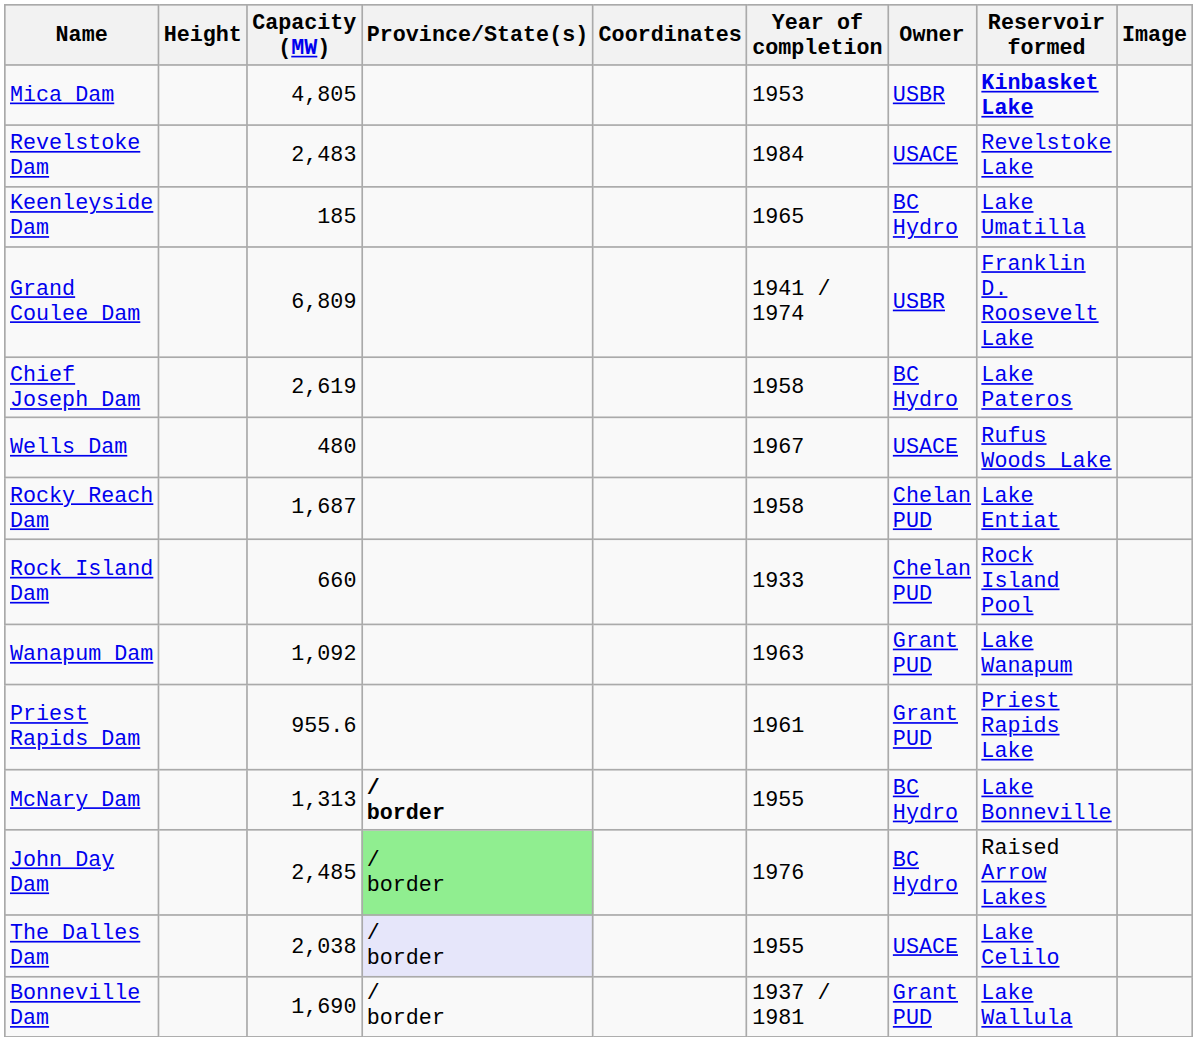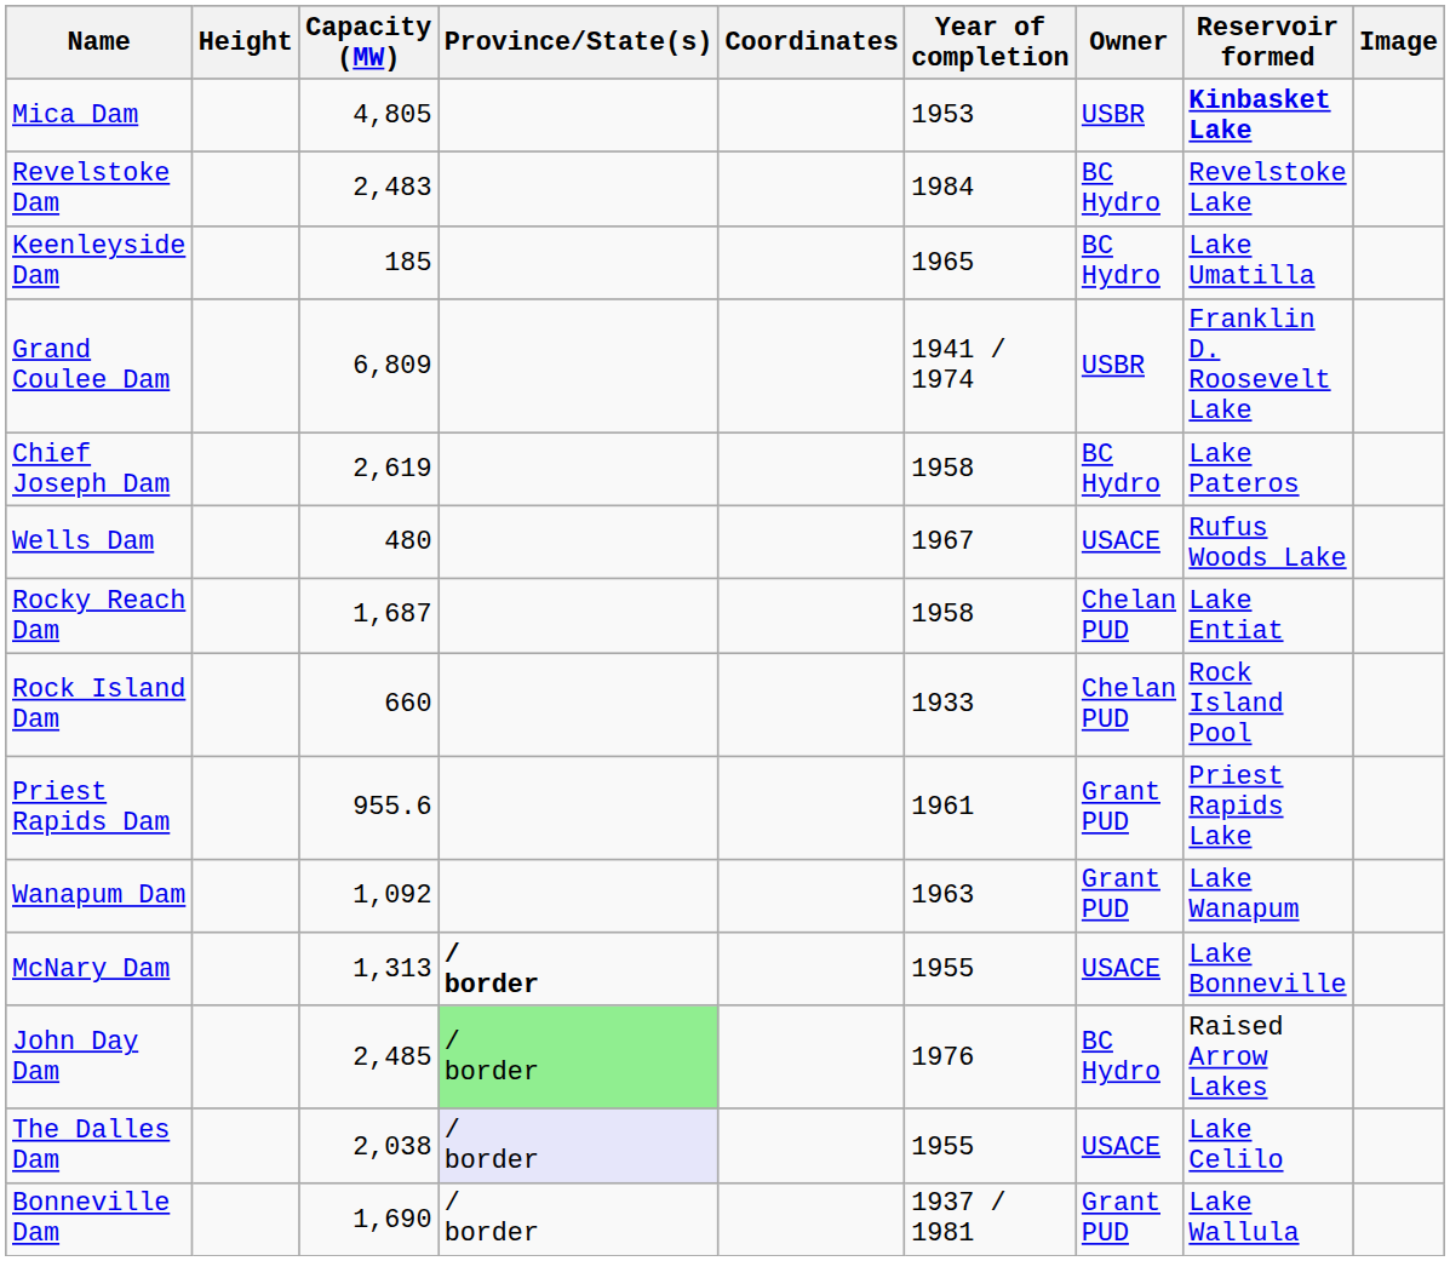Revelstoke Dam | Owner: USACE -> BC Hydro
rows swapped: Wanapum Dam <-> Priest Rapids Dam
McNary Dam | Owner: BC Hydro -> USACE
